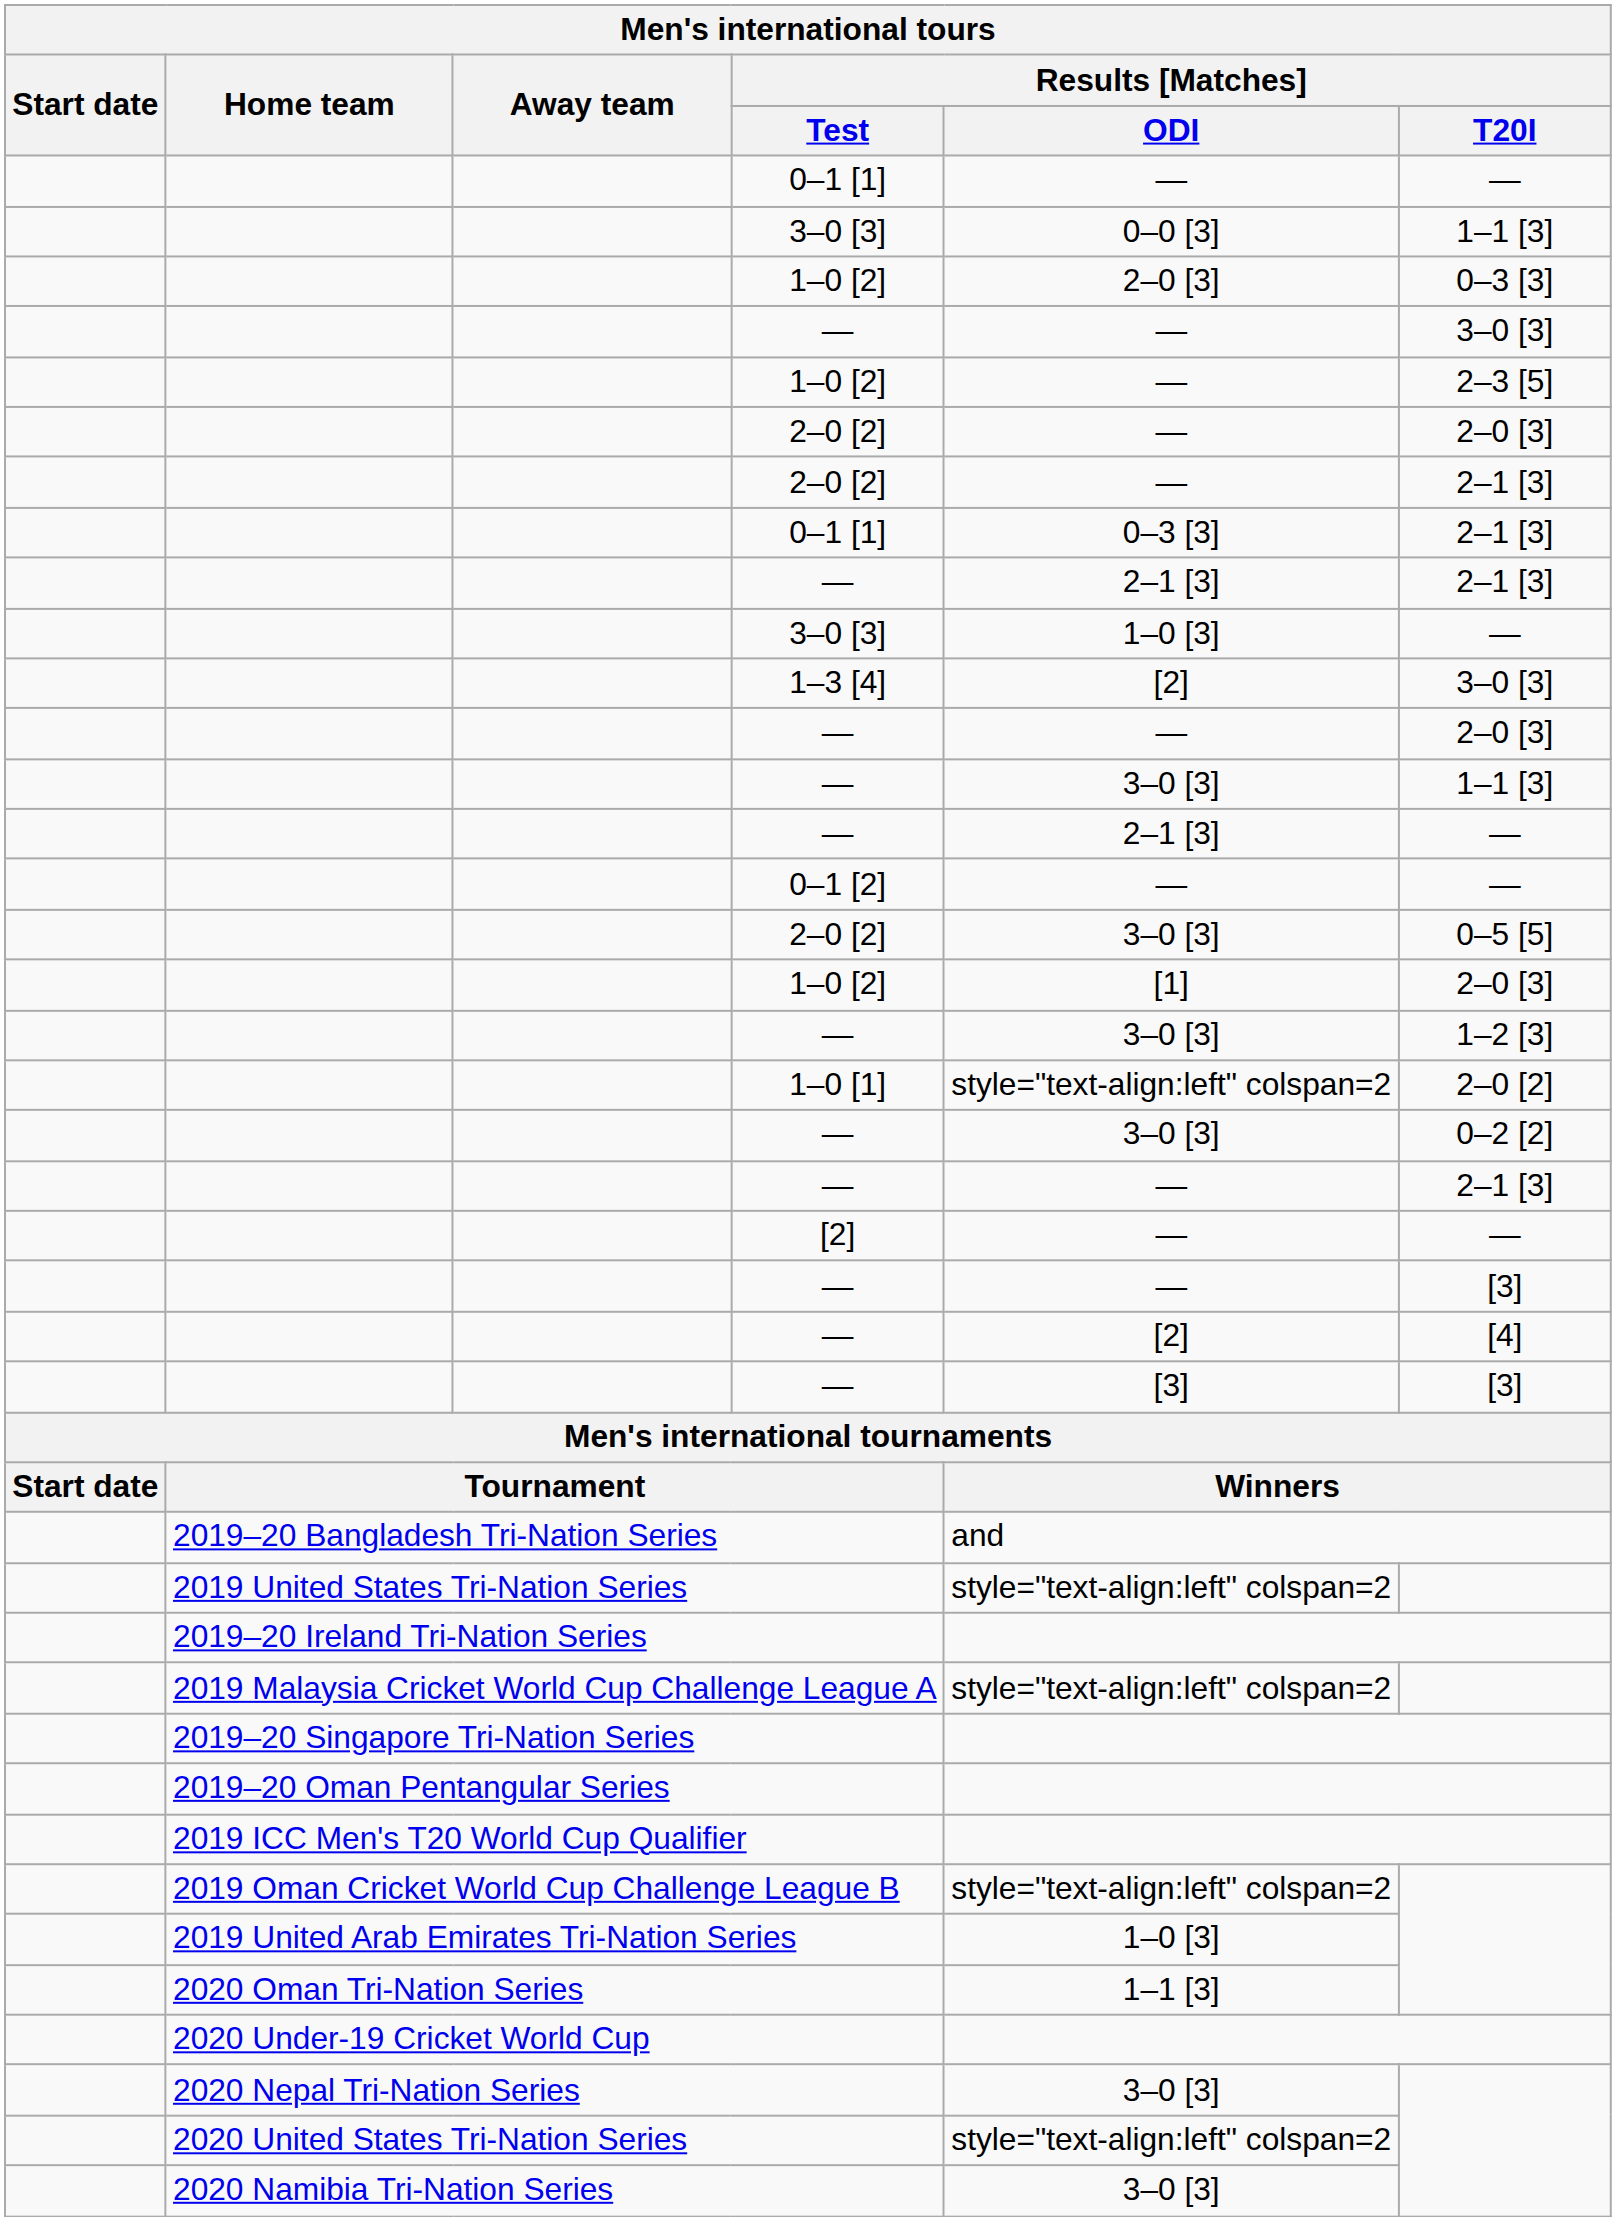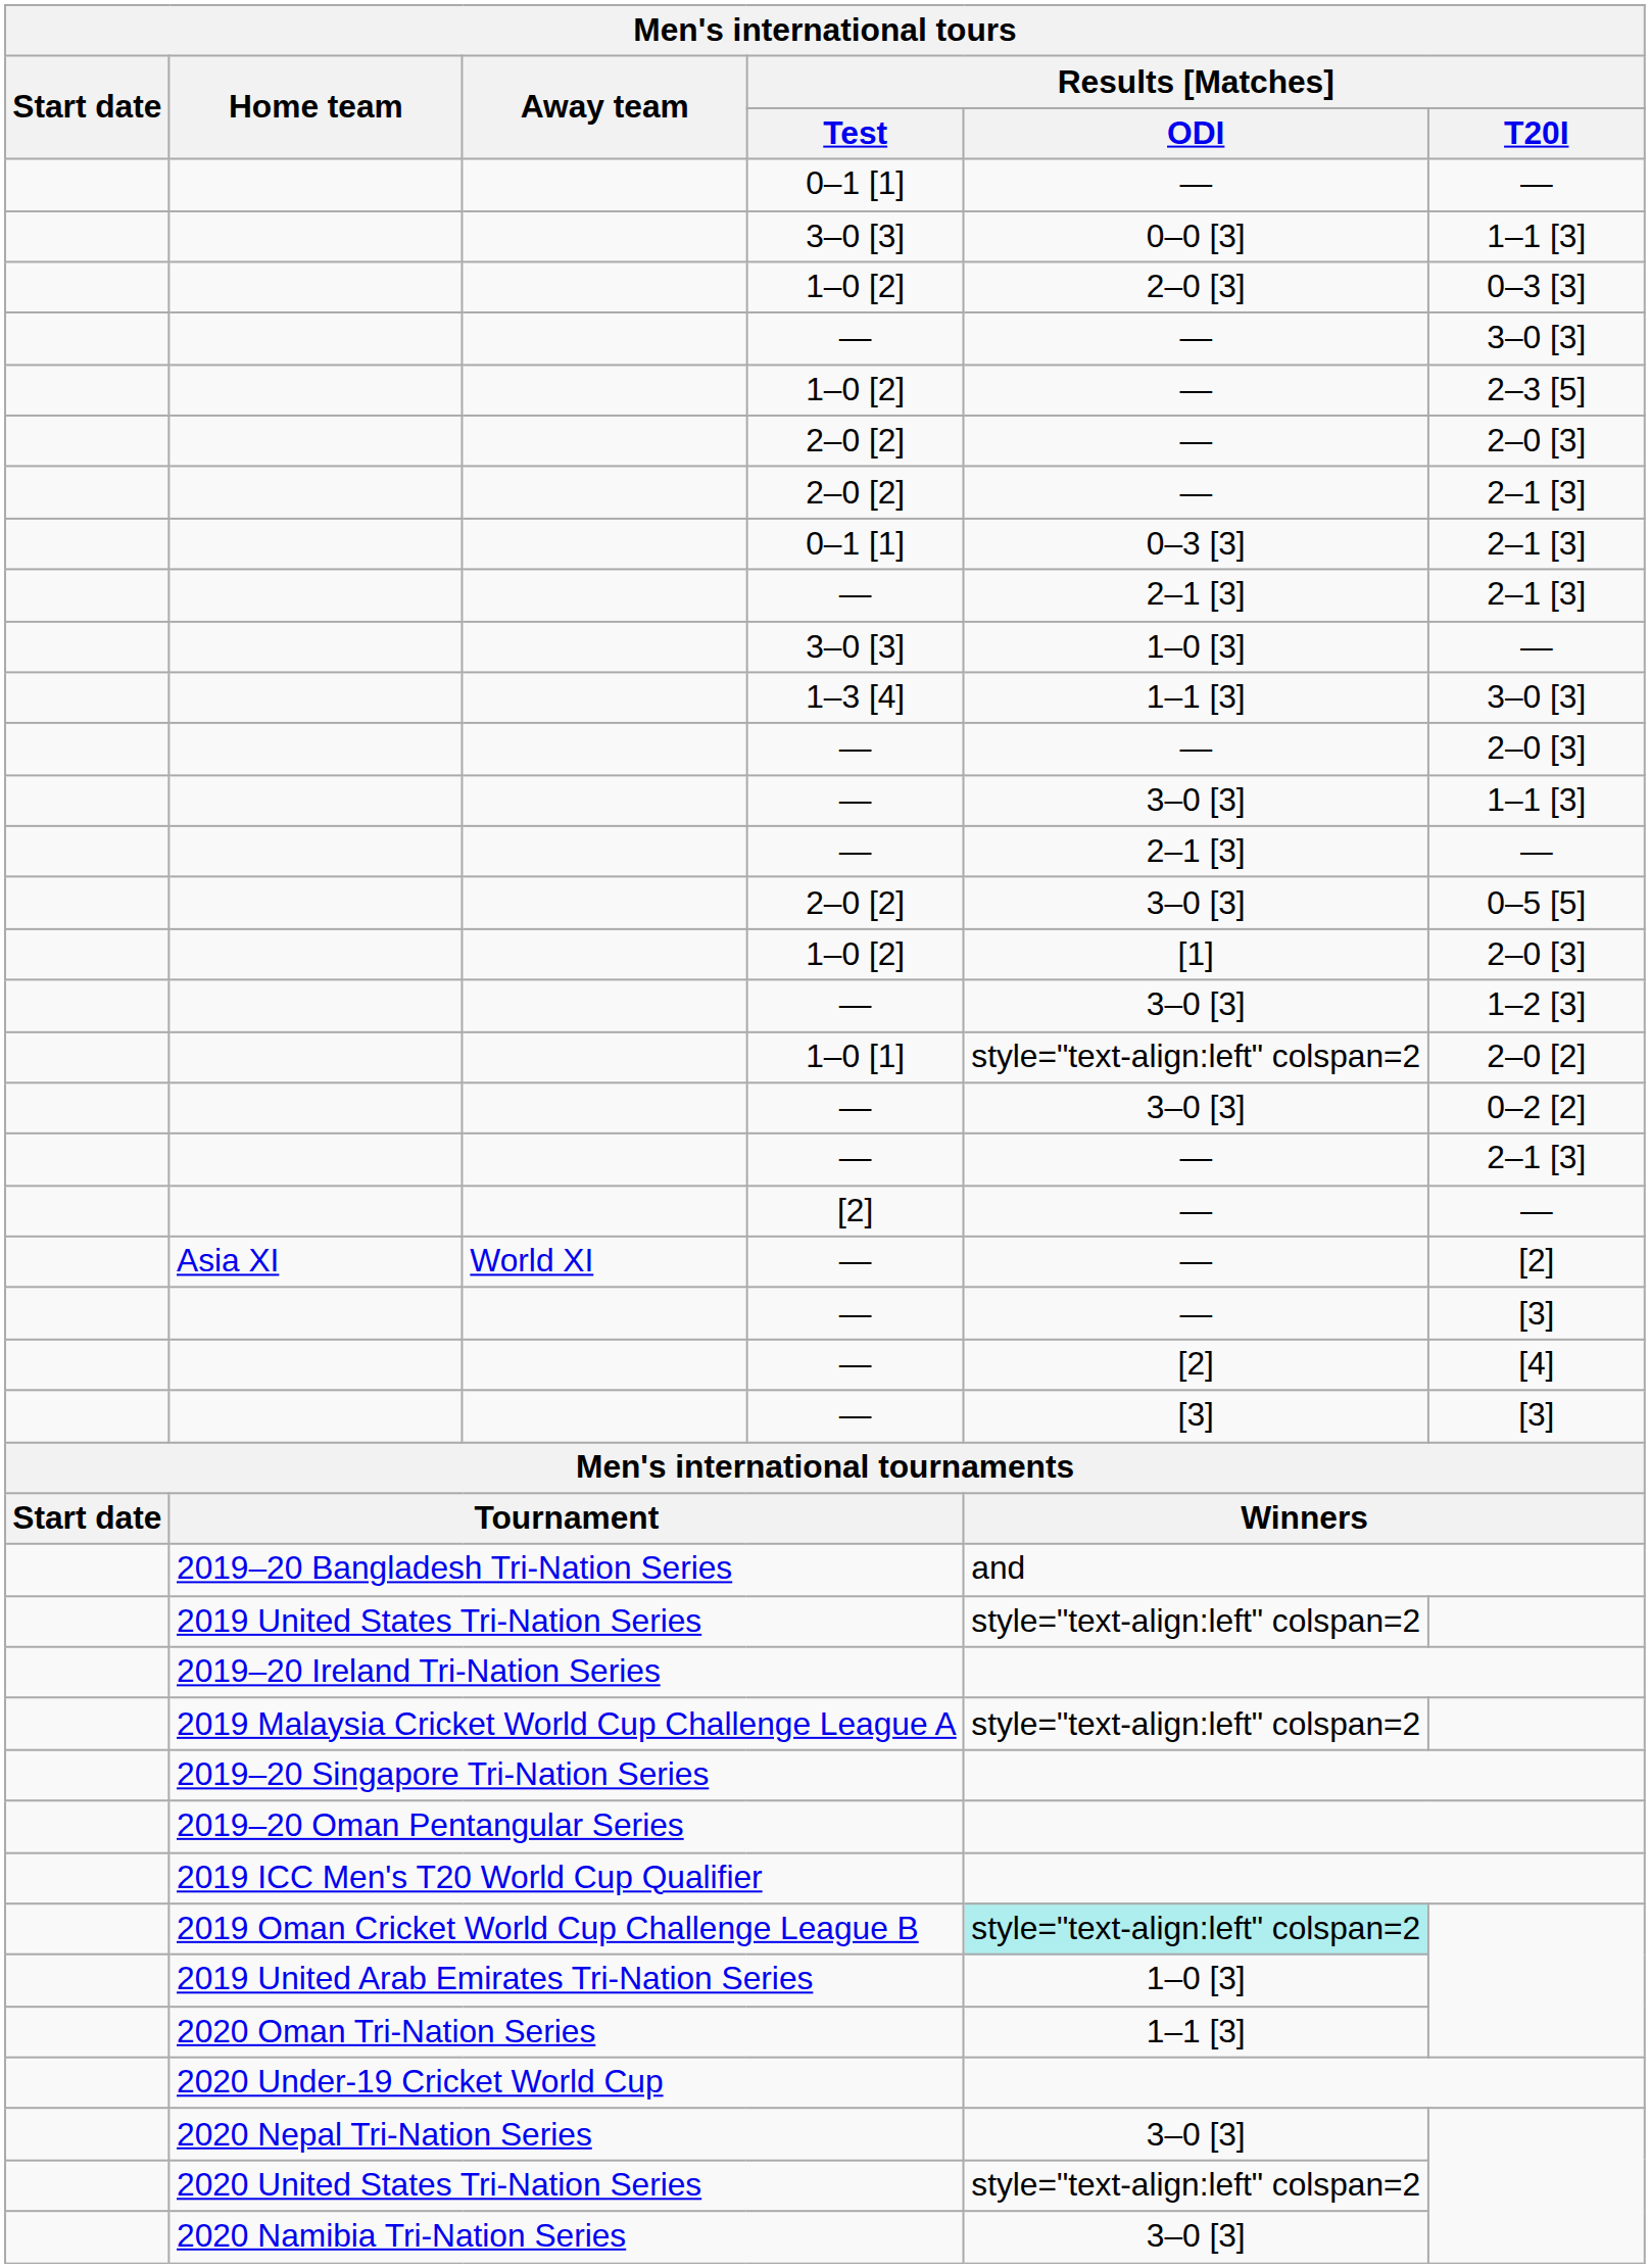1–3 [4] | Results [Matches] / ODI: [2] -> 1–1 [3]
- row: 0–1 [2] | — | —
+ row: Asia XI | World XI | — | — | [2]
2019 Oman Cricket World Cup Challenge League B | Results [Matches] / ODI: no background -> paleturquoise background
